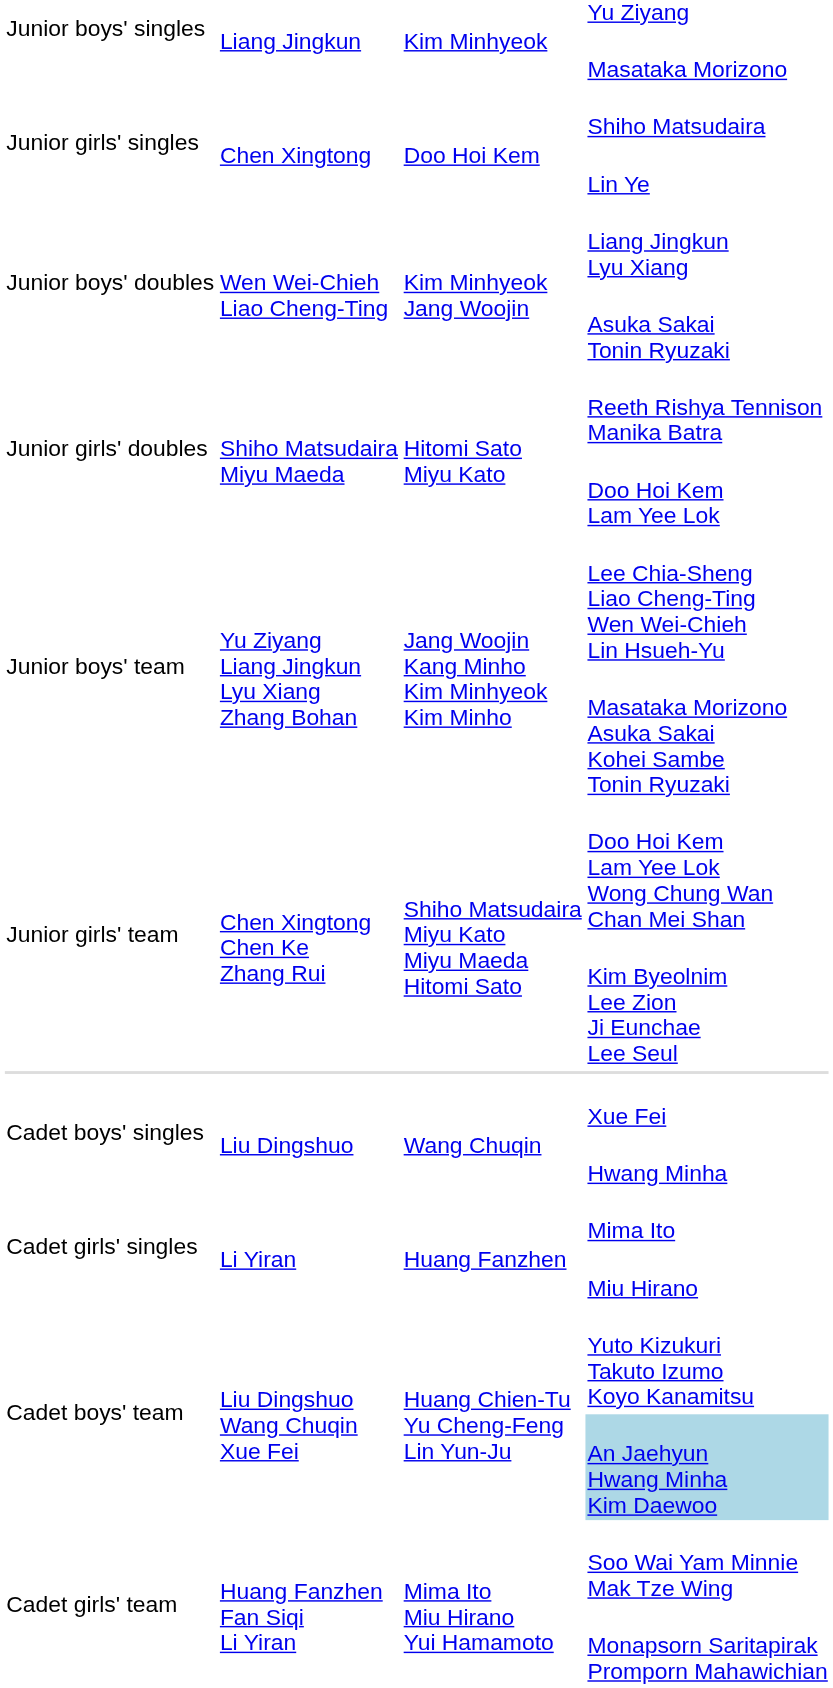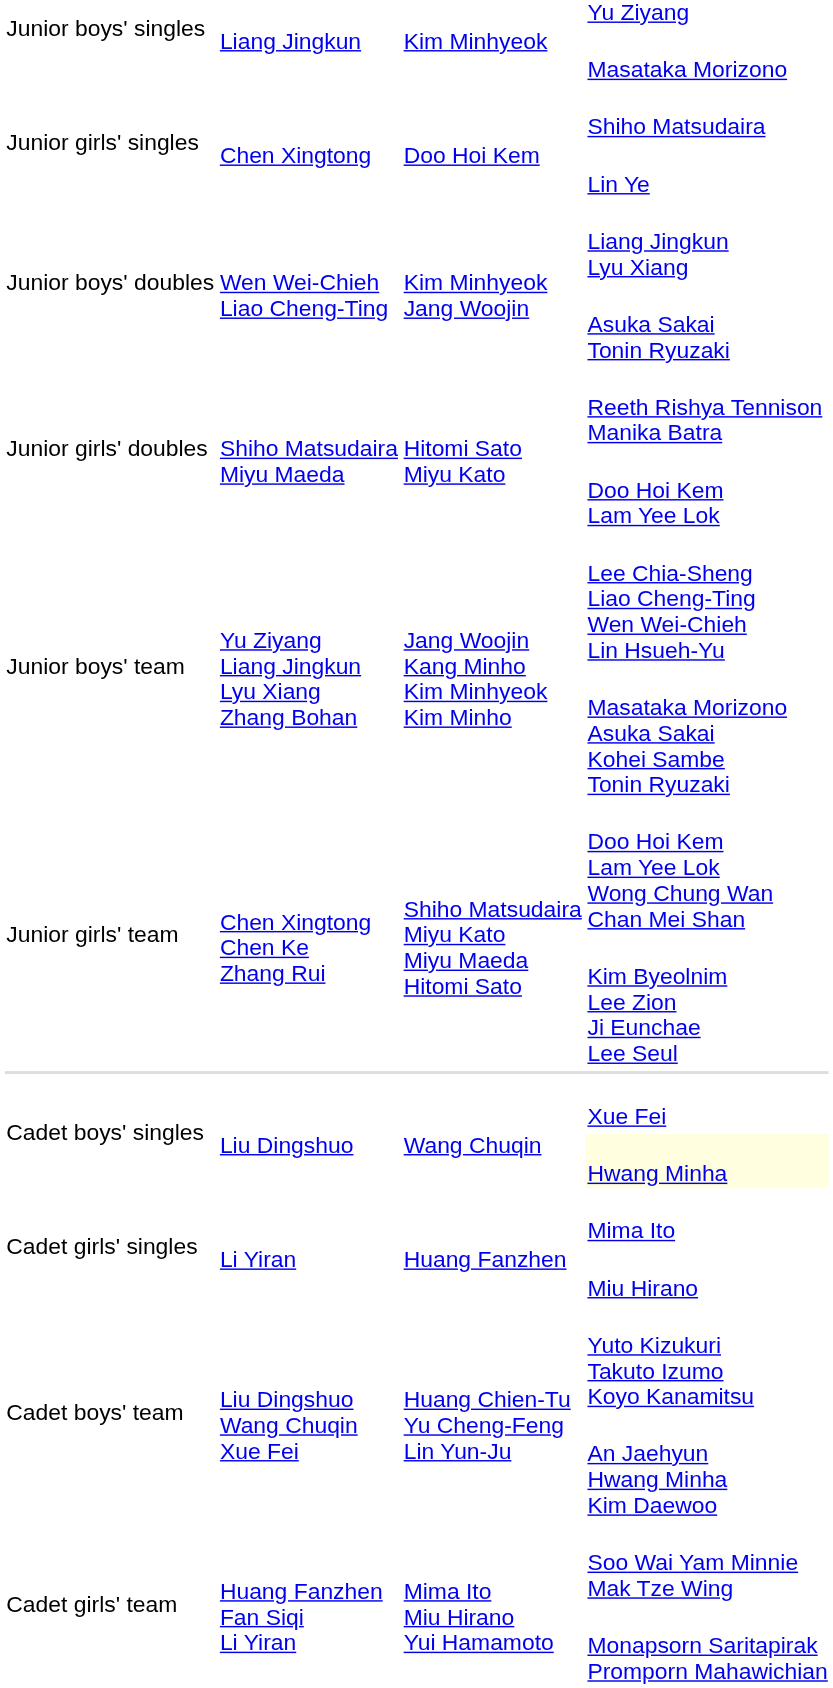Hwang Minha | column 4: no background -> lightyellow background
An Jaehyun Hwang Minha Kim Daewoo | column 4: lightblue background -> no background
